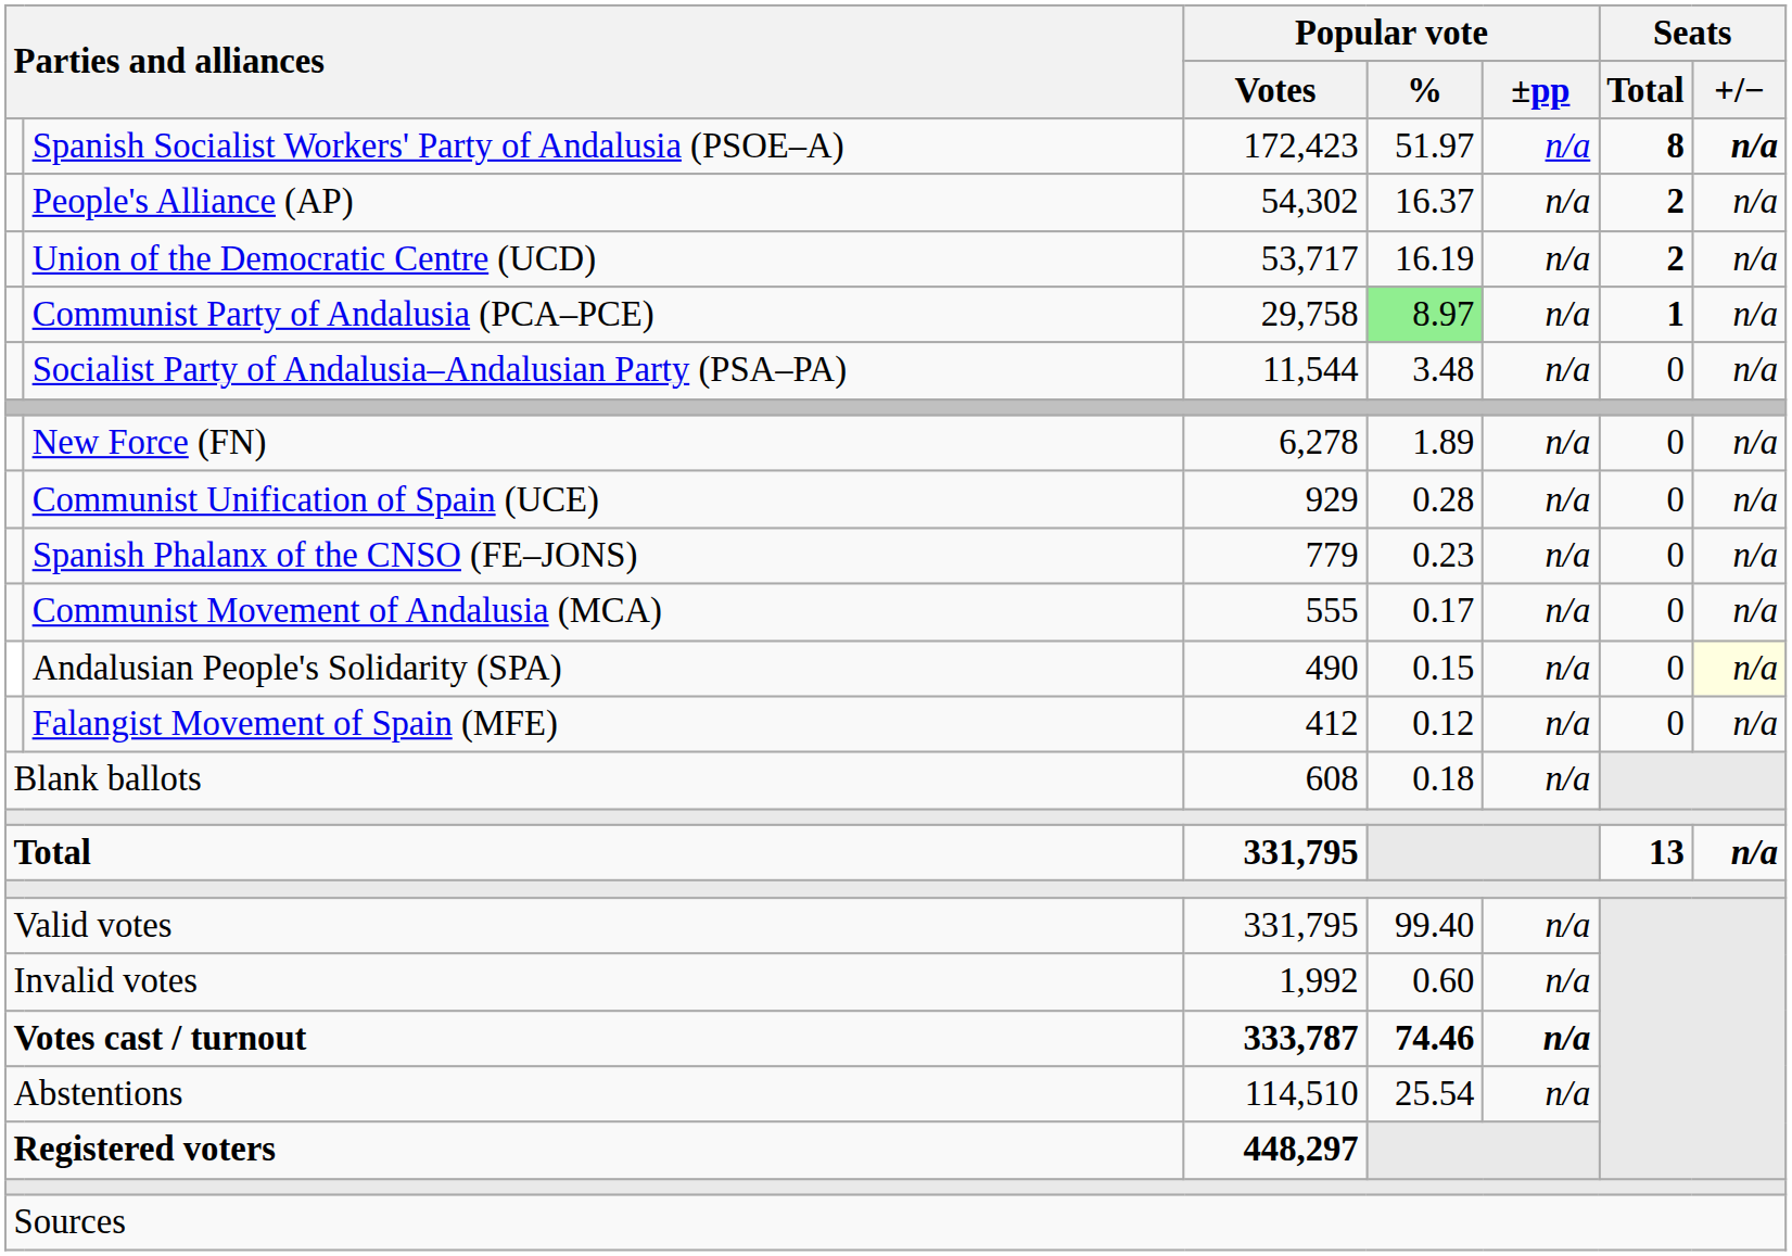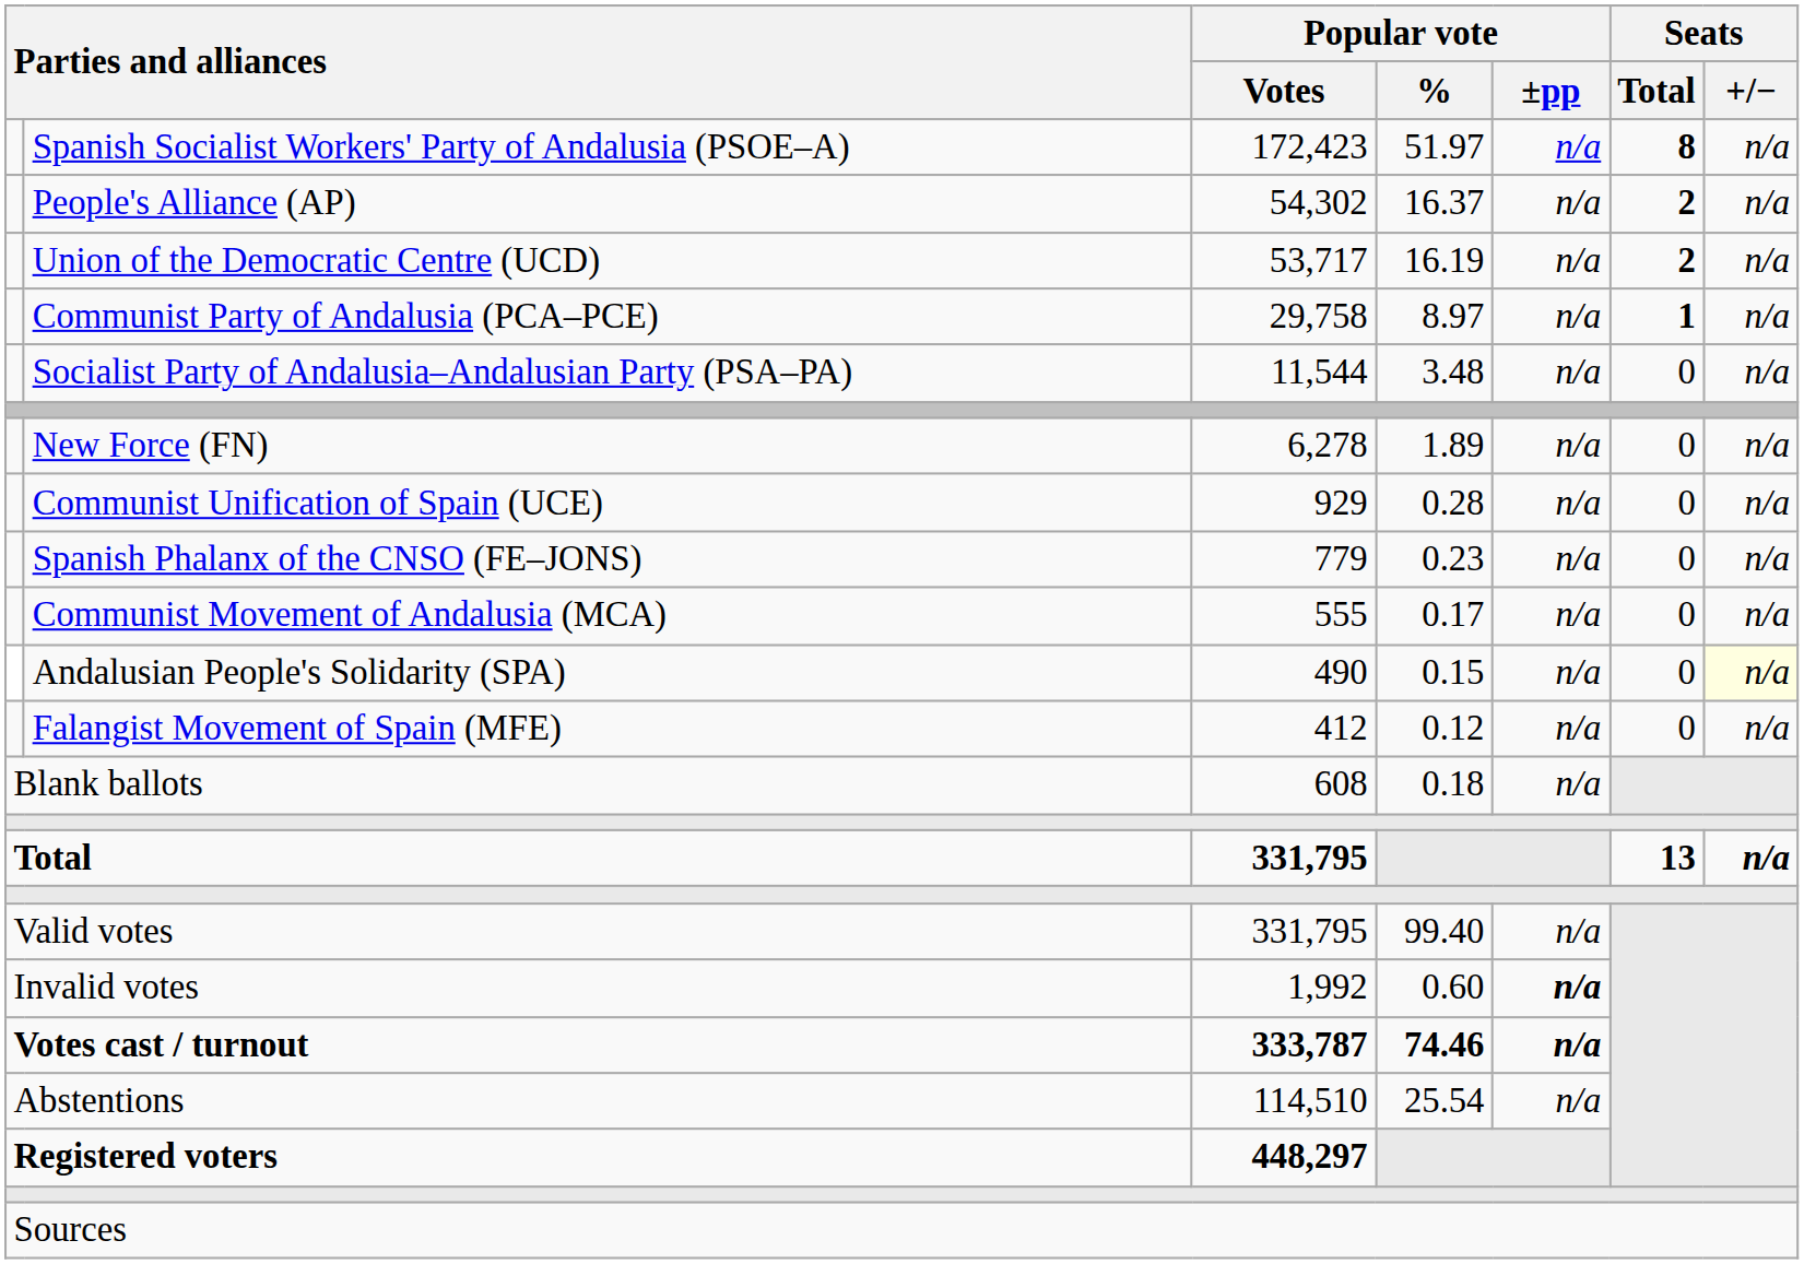Spanish Socialist Workers' Party of Andalusia (PSOE–A) | Seats / +/−: bold -> normal
Communist Party of Andalusia (PCA–PCE) | Popular vote / %: lightgreen background -> no background
Invalid votes | Popular vote / ±pp: normal -> bold
